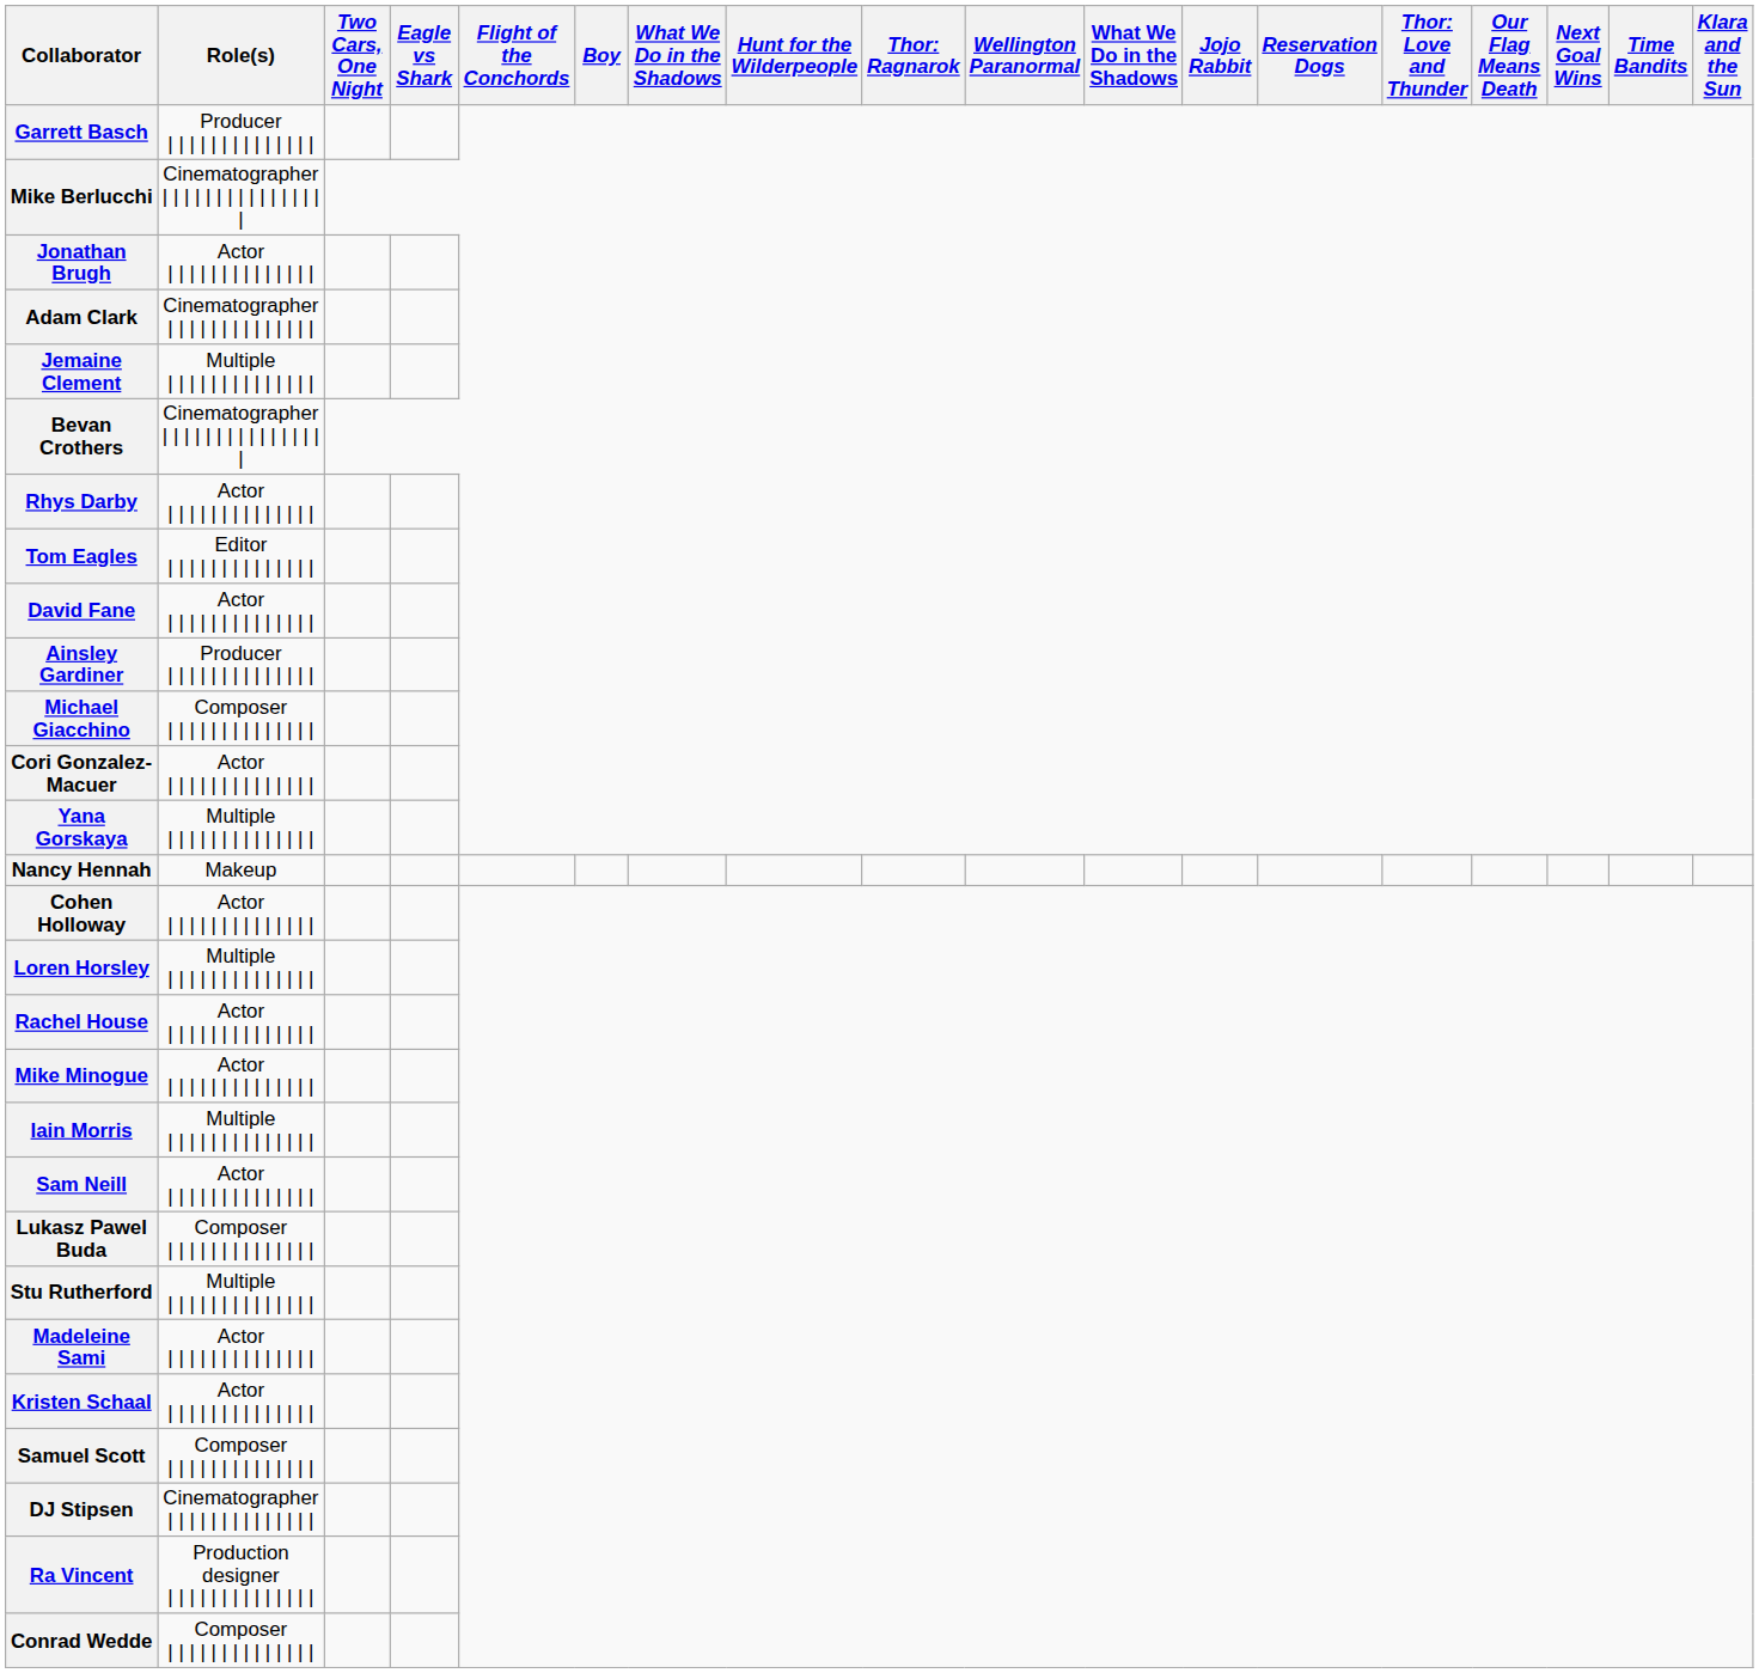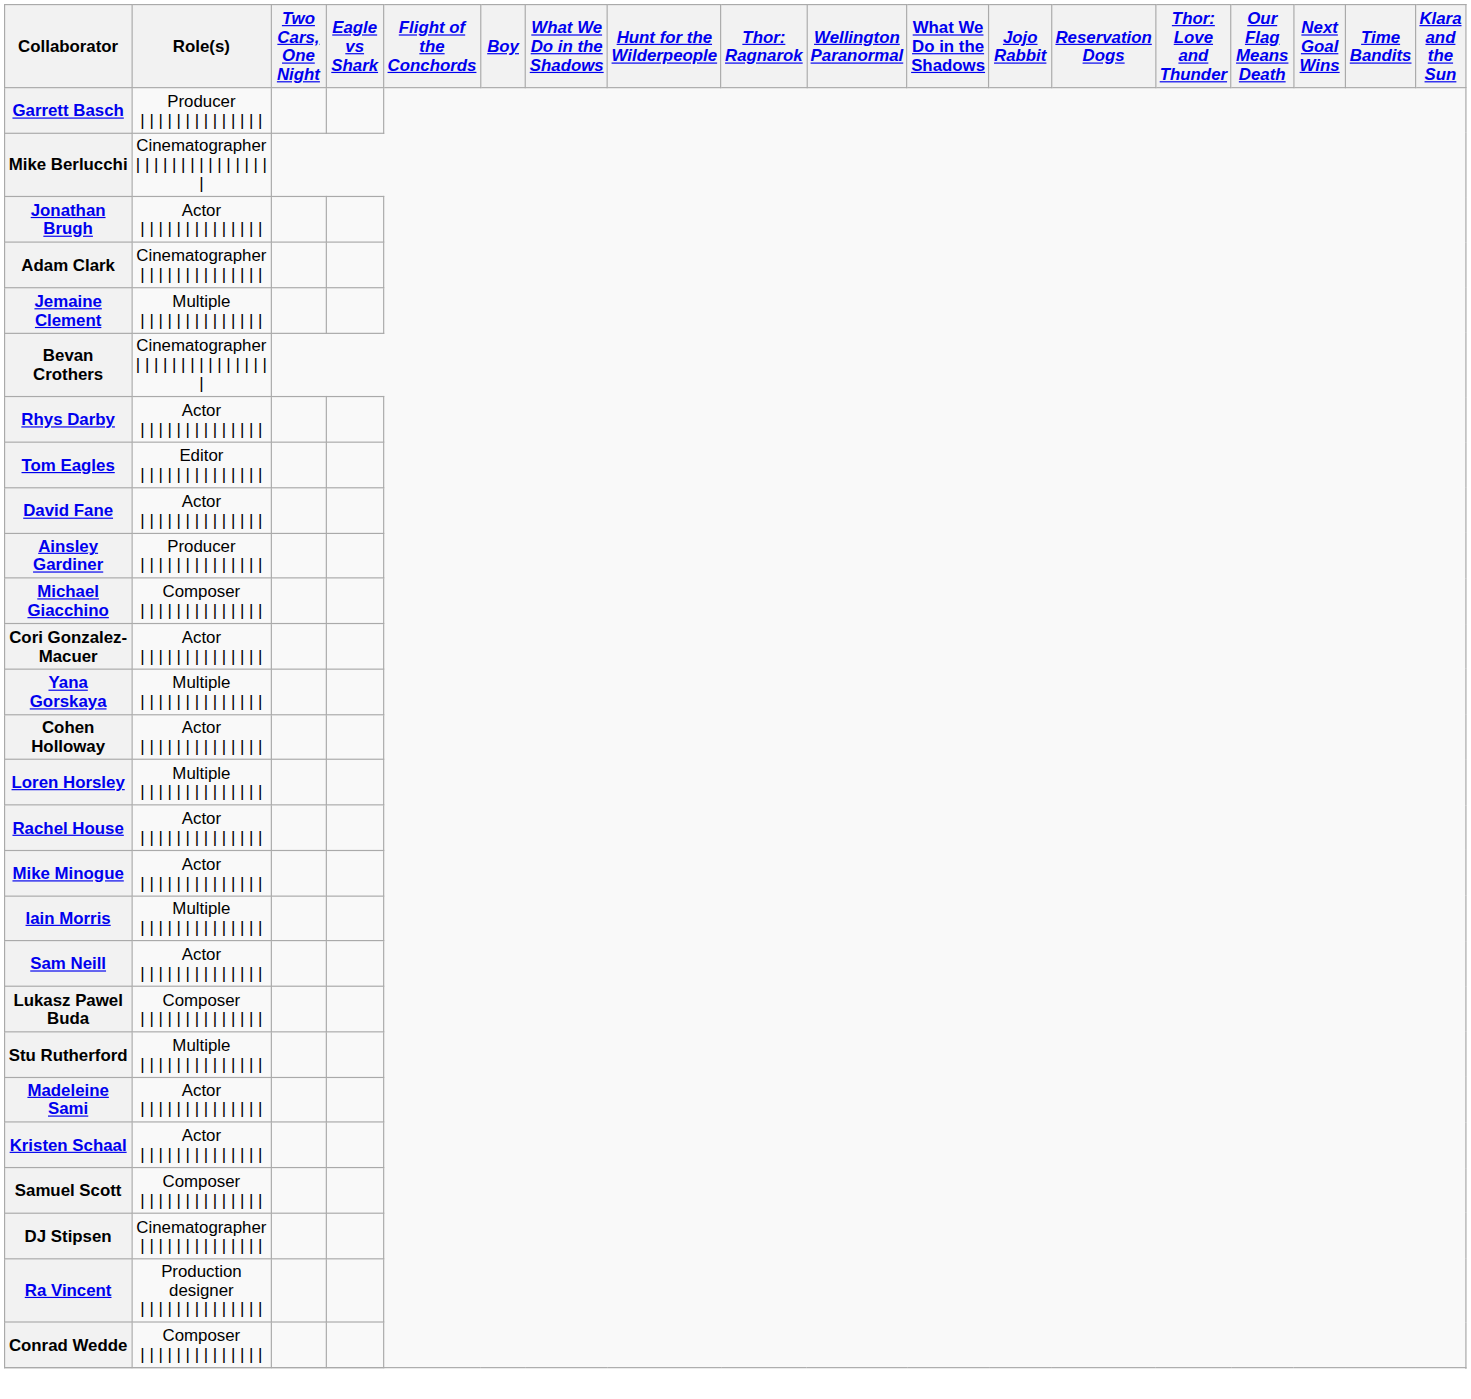- row: Nancy Hennah | Makeup
